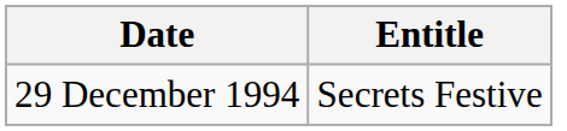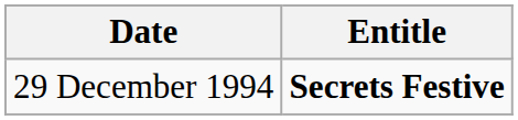29 December 1994 | Entitle: normal -> bold
